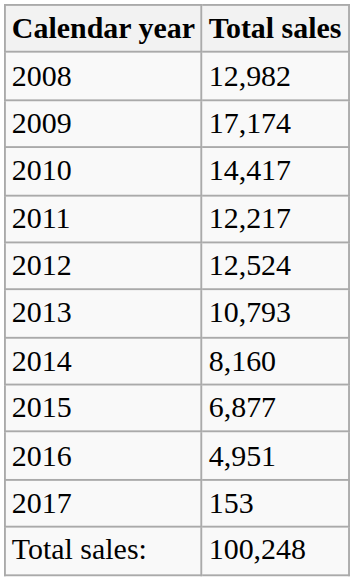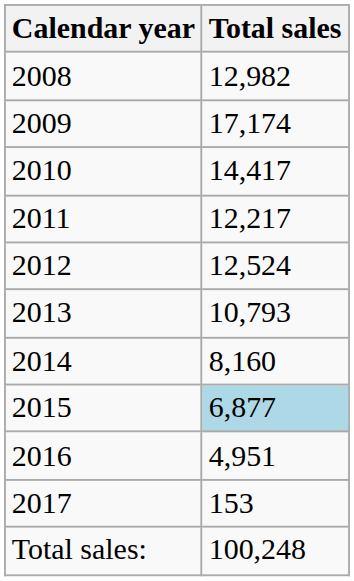2015 | Total sales: no background -> lightblue background
